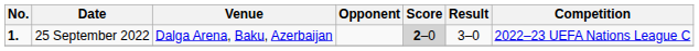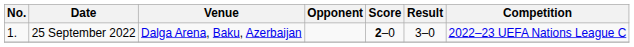25 September 2022 | No.: bold -> normal
25 September 2022 | Score: lightgrey background -> no background
